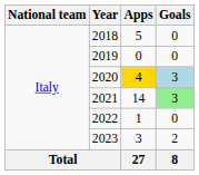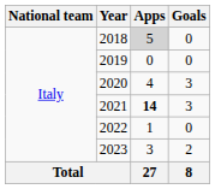2018 | Apps: no background -> lightgrey background
2020 | Apps: gold background -> no background
2020 | Goals: lightblue background -> no background
2021 | Apps: normal -> bold
2021 | Goals: lightgreen background -> no background
